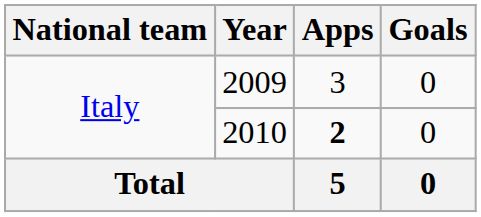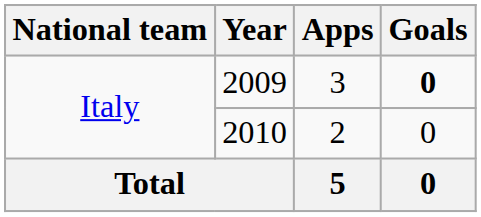2009 | Goals: normal -> bold
2010 | Apps: bold -> normal
